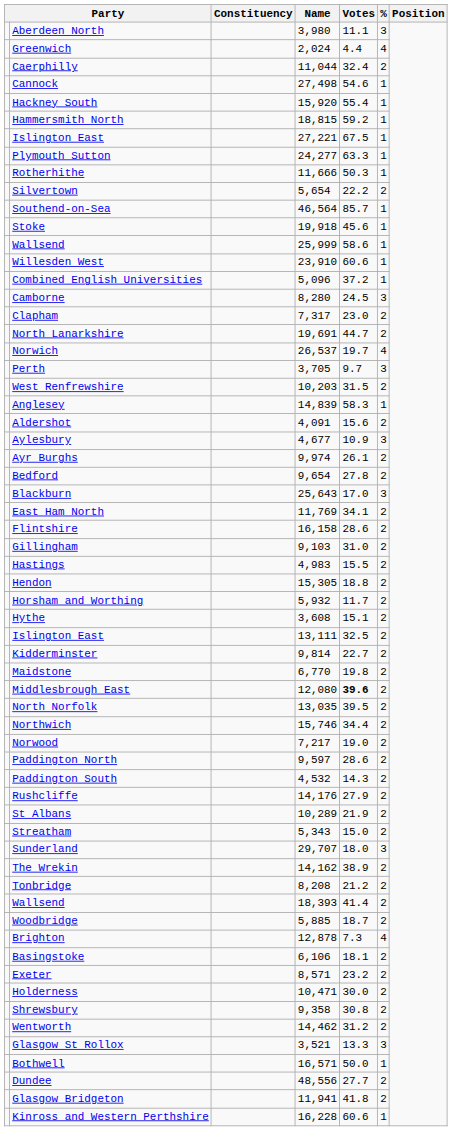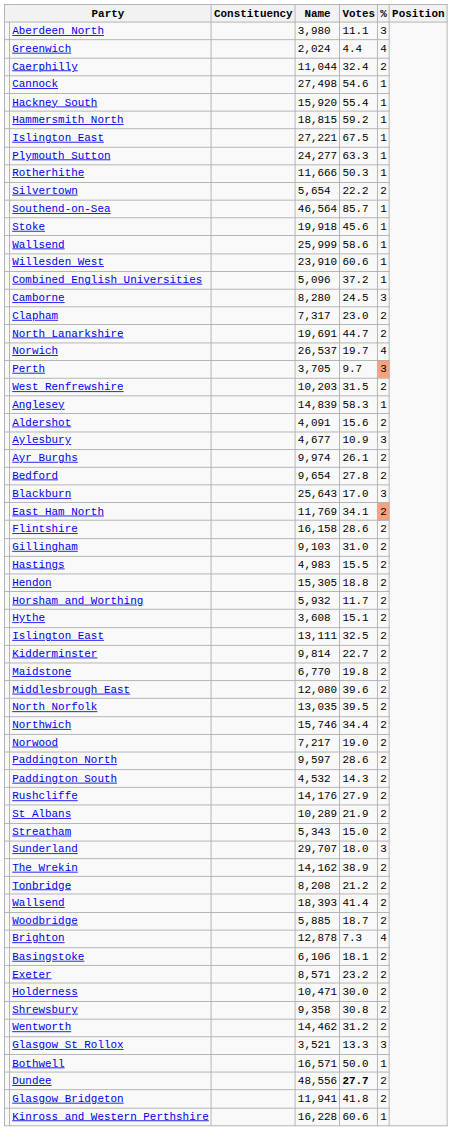Perth | %: no background -> lightsalmon background
East Ham North | %: no background -> lightsalmon background
Middlesbrough East | Votes: bold -> normal
Dundee | Votes: normal -> bold
